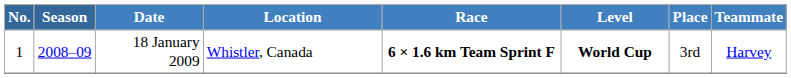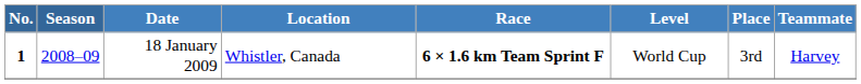18 January 2009 | No.: normal -> bold
18 January 2009 | Level: bold -> normal
